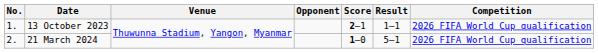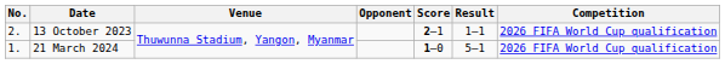13 October 2023 | No.: 1. -> 2.
21 March 2024 | No.: 2. -> 1.
